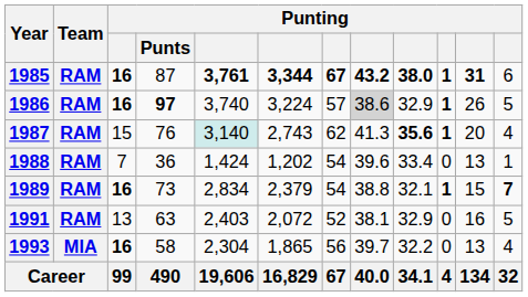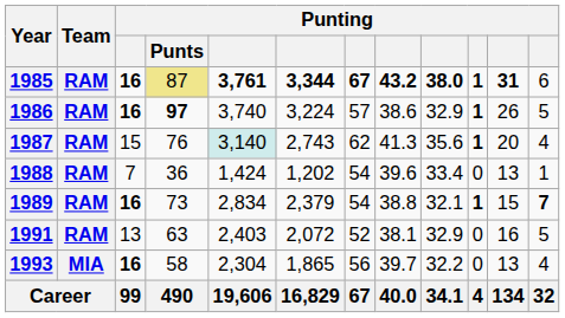1985 | Punting / Punts: no background -> khaki background
1986 | column 8: lightgrey background -> no background
1987 | column 9: bold -> normal
